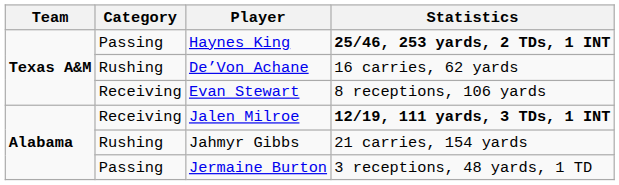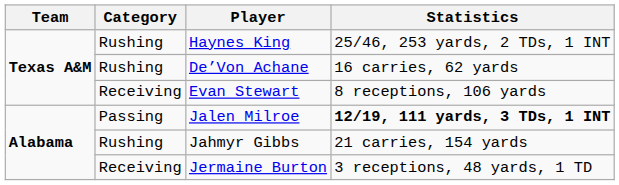Haynes King | Category: Passing -> Rushing
Haynes King | Statistics: bold -> normal
Jalen Milroe | Category: Receiving -> Passing
Jermaine Burton | Category: Passing -> Receiving
